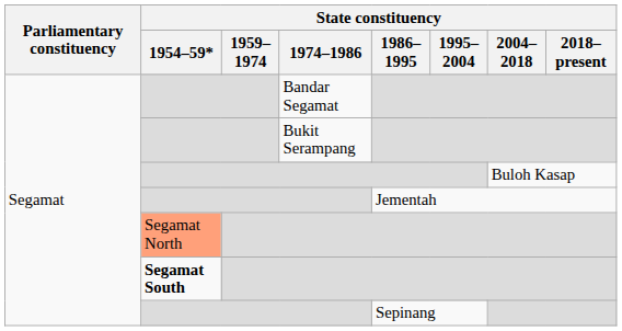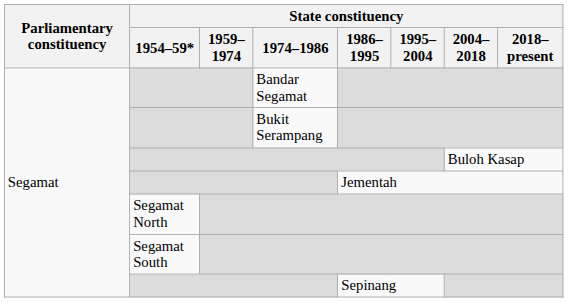Segamat North | State constituency / 1954–59*: lightsalmon background -> no background
Segamat South | State constituency / 1954–59*: bold -> normal
